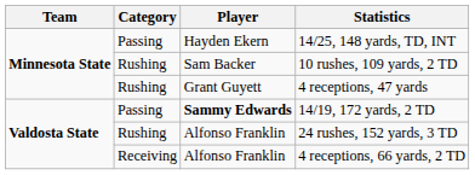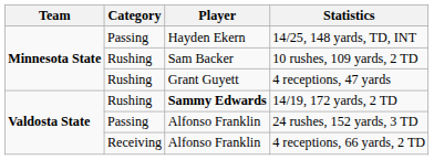14/19, 172 yards, 2 TD | Category: Passing -> Rushing
24 rushes, 152 yards, 3 TD | Category: Rushing -> Passing
